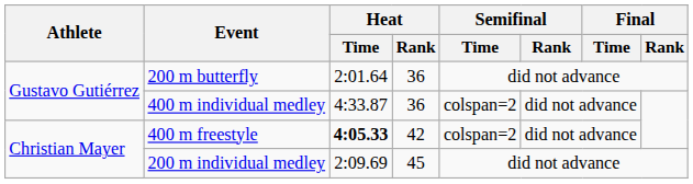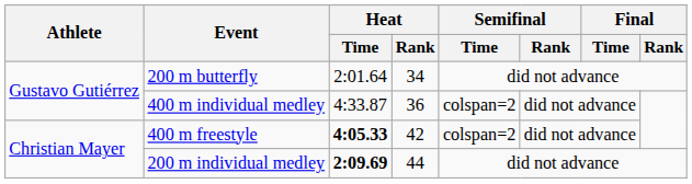200 m butterfly | Heat / Rank: 36 -> 34
200 m individual medley | Heat / Time: normal -> bold
200 m individual medley | Heat / Rank: 45 -> 44
